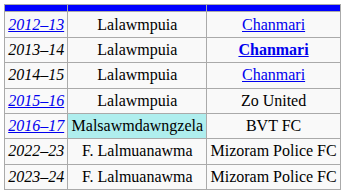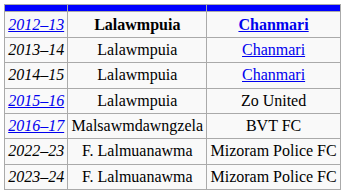2012–13 | column 2: normal -> bold
2012–13 | column 3: normal -> bold
2013–14 | column 3: bold -> normal
2016–17 | column 2: paleturquoise background -> no background
